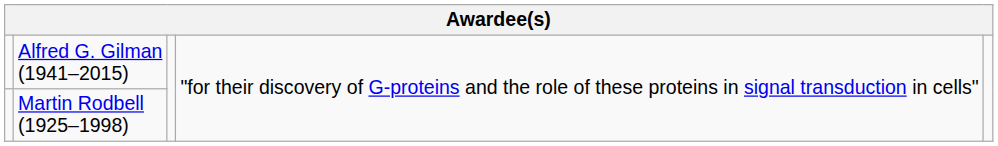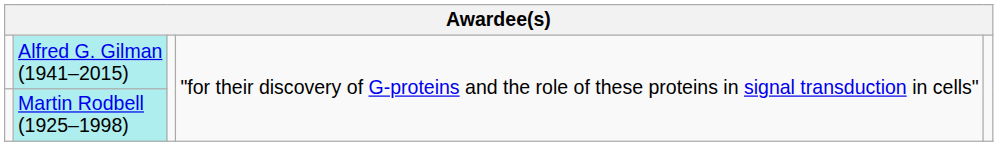Alfred G. Gilman (1941–2015) | column 2: no background -> paleturquoise background
Martin Rodbell (1925–1998) | column 2: no background -> paleturquoise background
